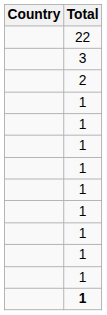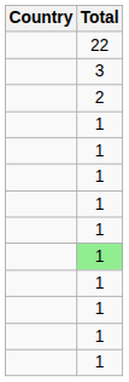row 10 | Total: no background -> lightgreen background
row 14 | Total: bold -> normal
